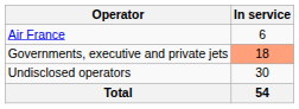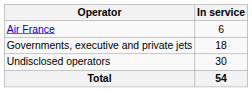Governments, executive and private jets | In service: lightsalmon background -> no background
